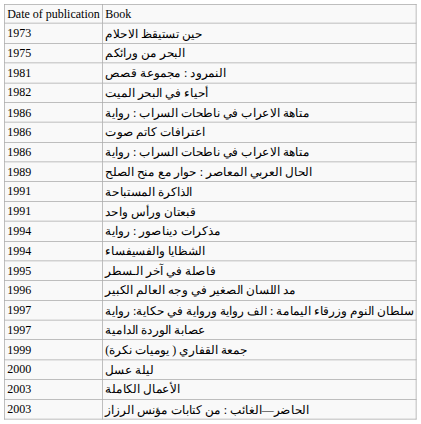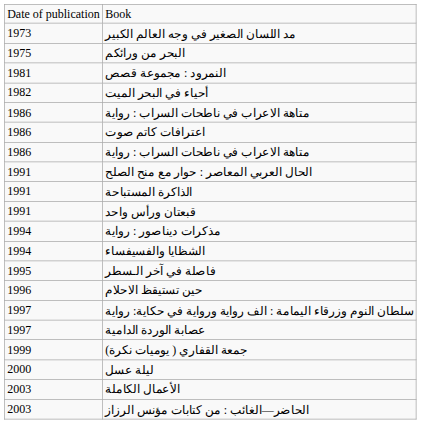row 2 | column 2: حين تستيقظ الاحلام -> مد اللسان الصغير في وجه العالم الكبير
row 9 | column 1: 1989 -> 1991
row 15 | column 2: مد اللسان الصغير في وجه العالم الكبير -> حين تستيقظ الاحلام
